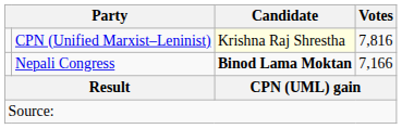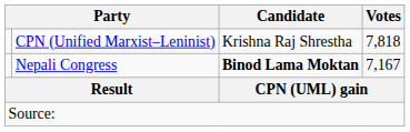CPN (Unified Marxist–Leninist) | Candidate: lightyellow background -> no background
CPN (Unified Marxist–Leninist) | Votes: 7,816 -> 7,818
Nepali Congress | Votes: 7,166 -> 7,167
